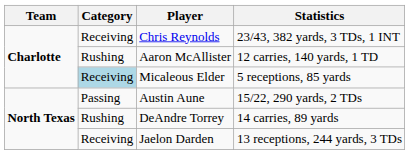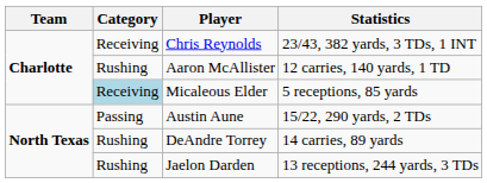Jaelon Darden | Category: Receiving -> Rushing
